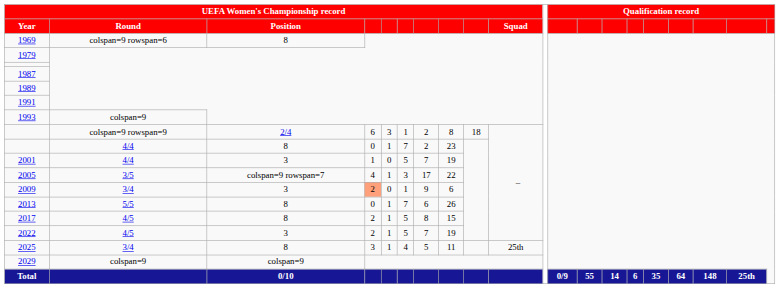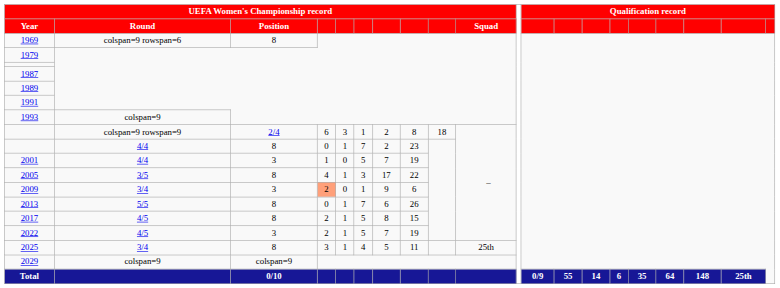2005 | UEFA Women's Championship record / Position: colspan=9 rowspan=7 -> 8
